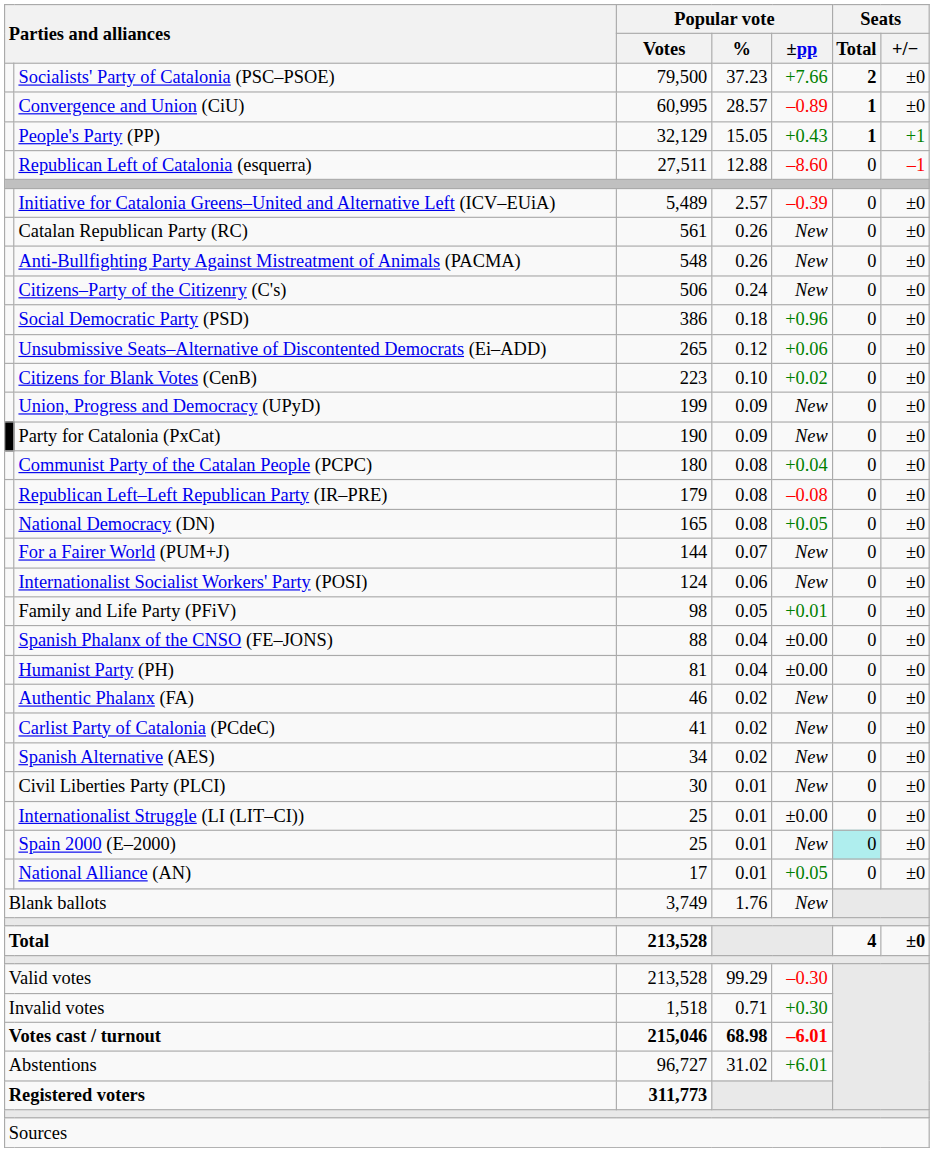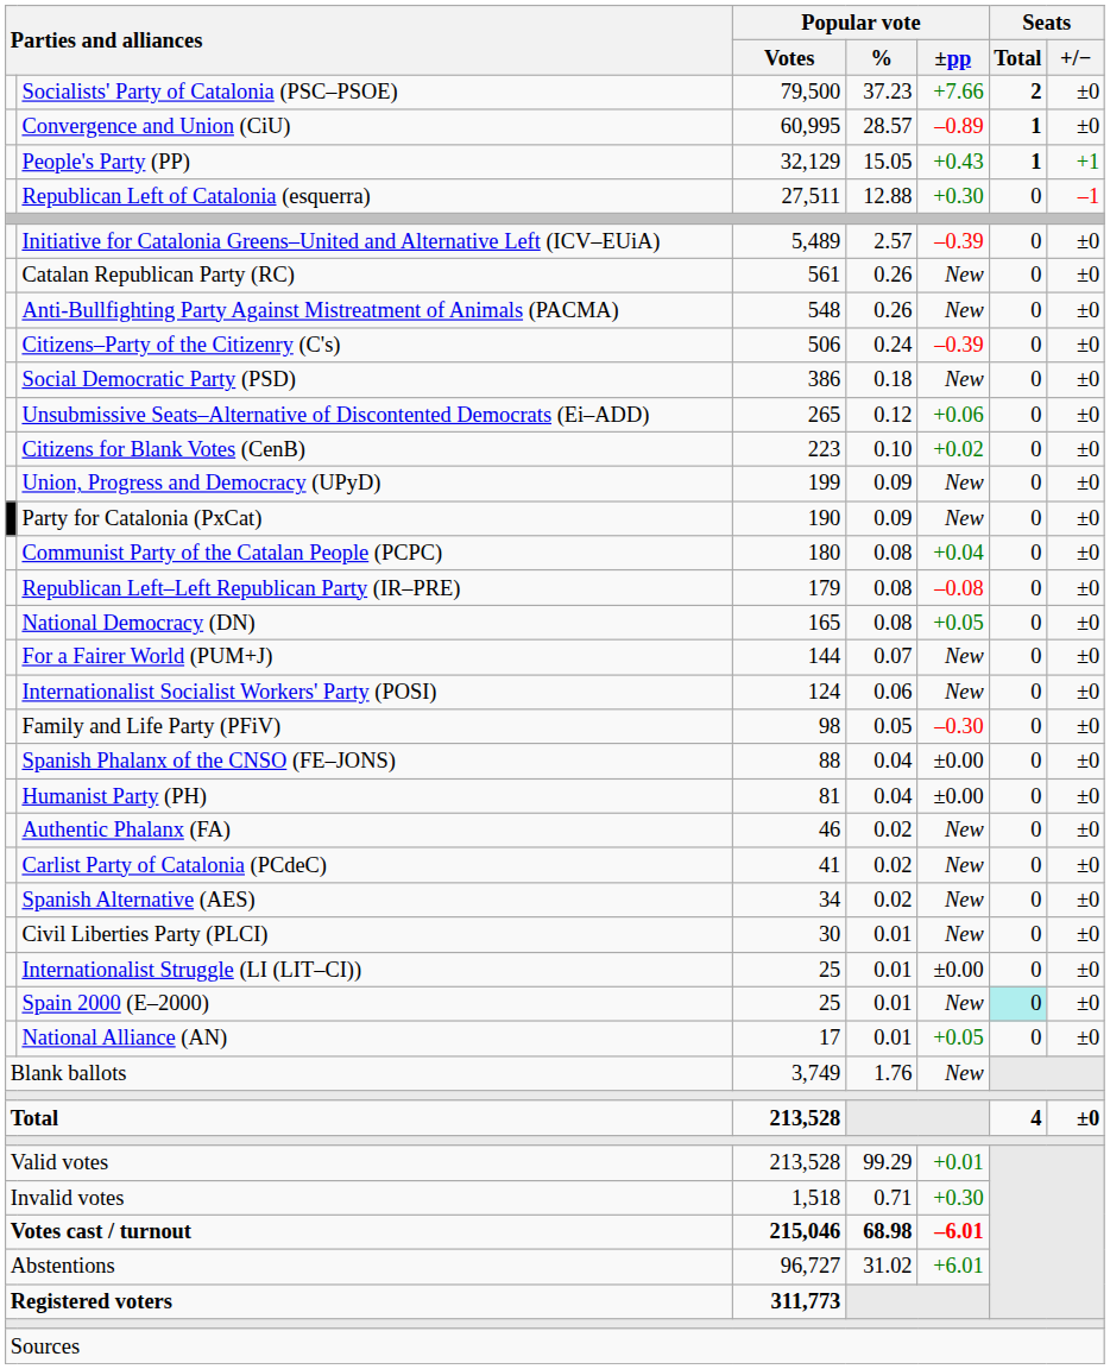Republican Left of Catalonia (esquerra) | Popular vote / ±pp: –8.60 -> +0.30
Citizens–Party of the Citizenry (C's) | Popular vote / ±pp: New -> –0.39
Social Democratic Party (PSD) | Popular vote / ±pp: +0.96 -> New
Family and Life Party (PFiV) | Popular vote / ±pp: +0.01 -> –0.30
Valid votes | Popular vote / ±pp: –0.30 -> +0.01
